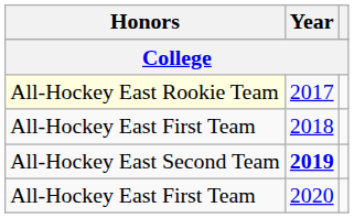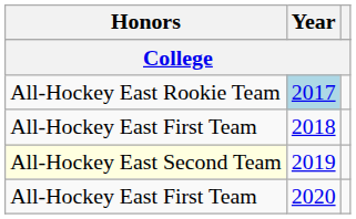row 3 | Honors: lightyellow background -> no background
row 3 | Year: no background -> lightblue background
row 5 | Honors: no background -> lightyellow background
row 5 | Year: bold -> normal
